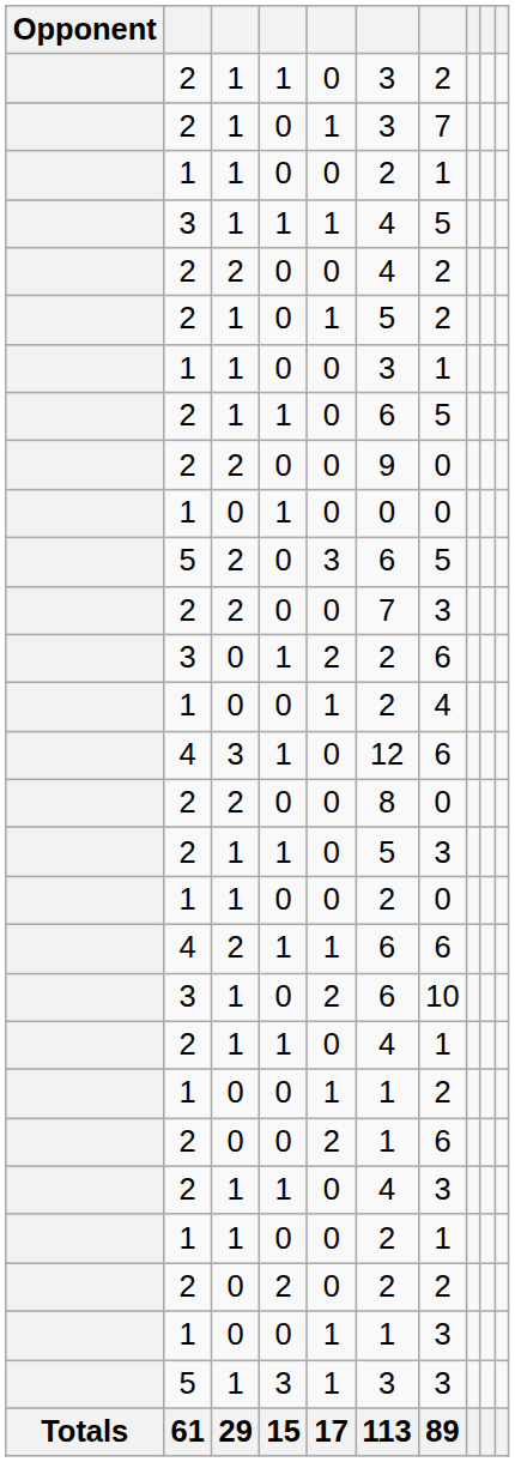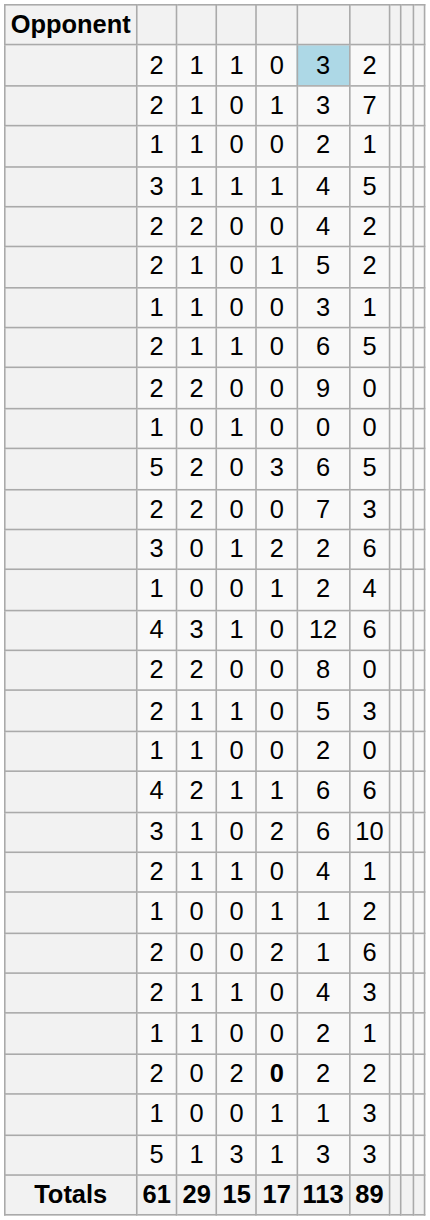row 2 | column 6: no background -> lightblue background
row 27 | column 5: normal -> bold
